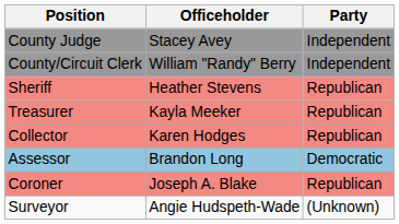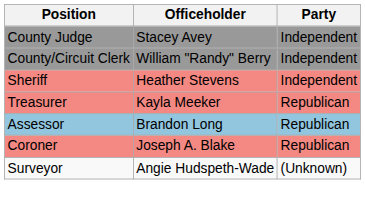Sheriff | Party: Republican -> Independent
- row: Collector | Karen Hodges | Republican
Assessor | Party: Democratic -> Republican
